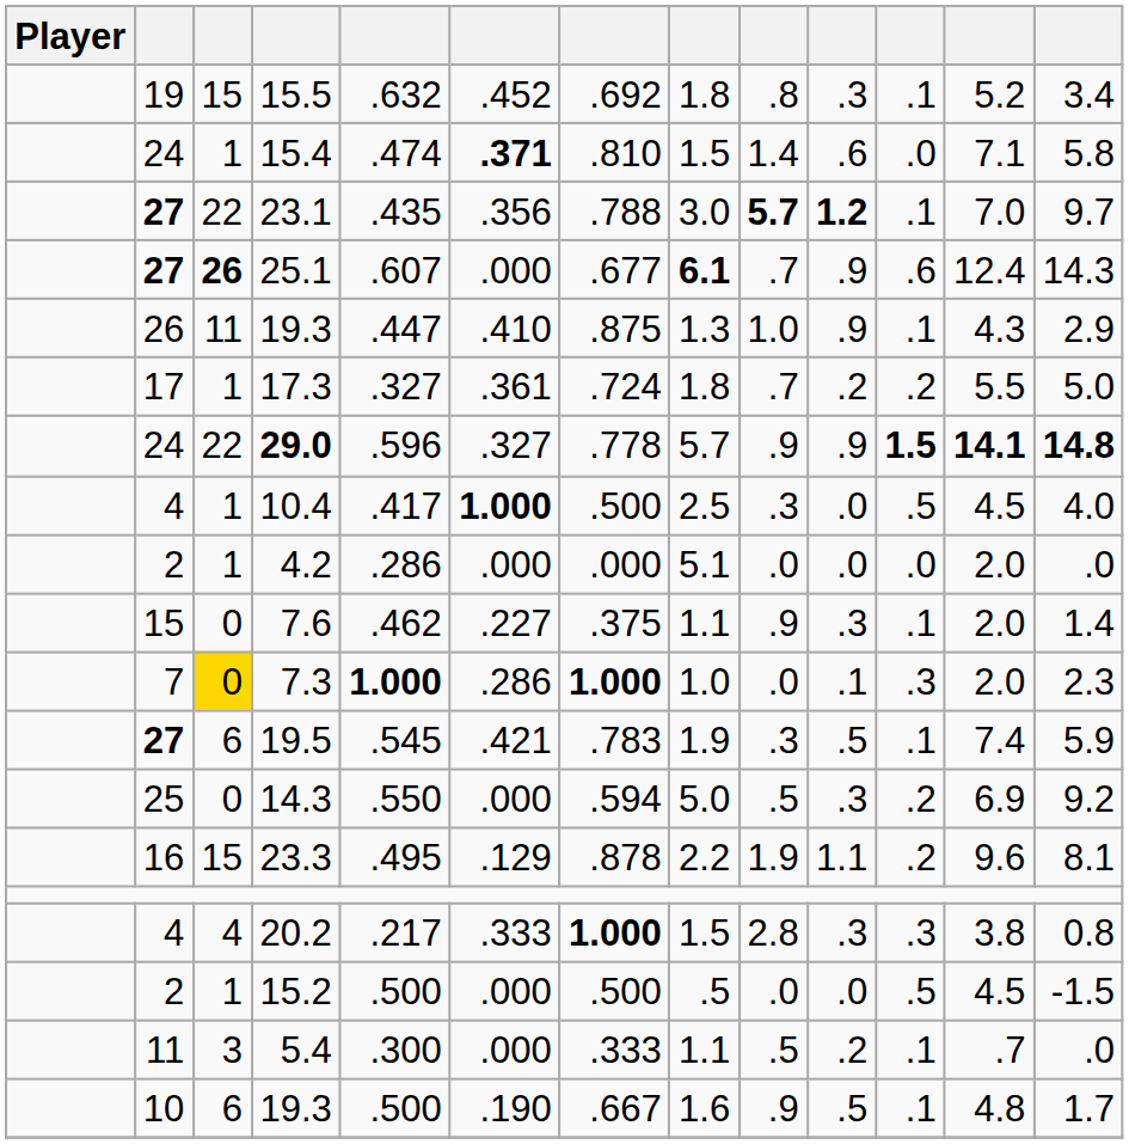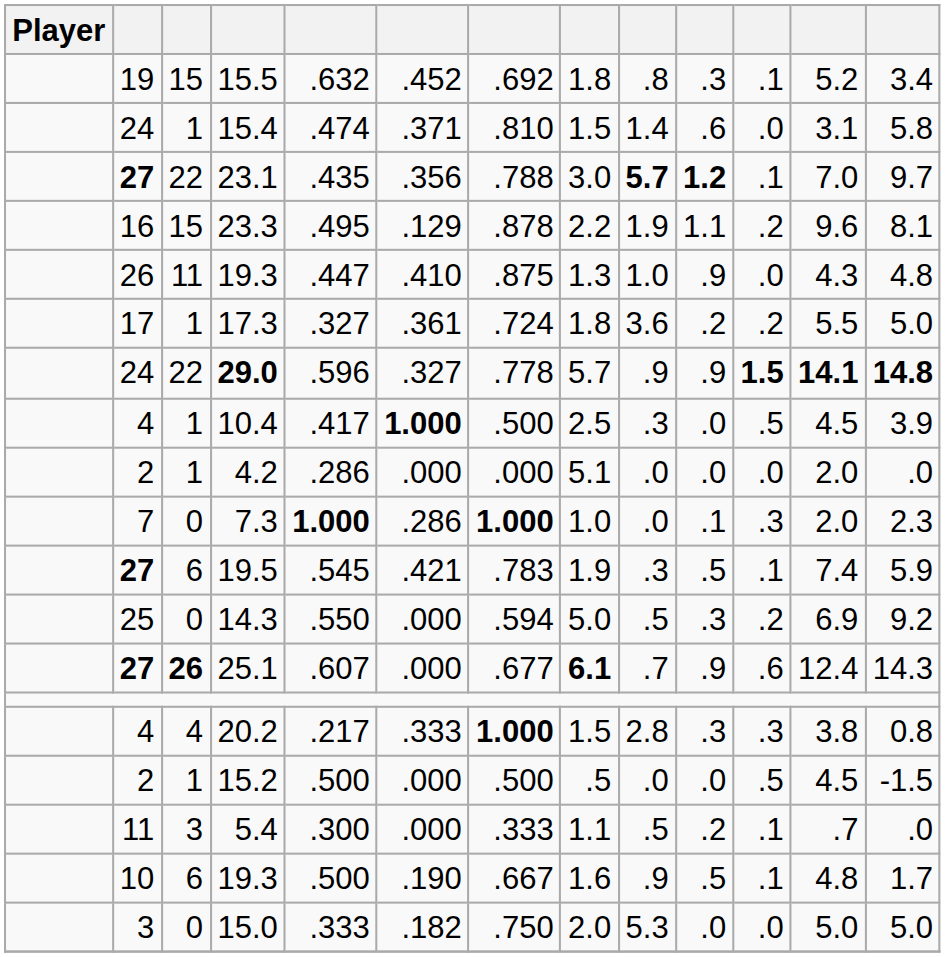15.4 | column 6: bold -> normal
15.4 | column 12: 7.1 -> 3.1
rows swapped: 23.3 <-> 25.1
26 / 19.3 | column 11: .1 -> .0
26 / 19.3 | column 13: 2.9 -> 4.8
17.3 | column 9: .7 -> 3.6
10.4 | column 13: 4.0 -> 3.9
- row: 15 | 0 | 7.6 | .462 | .227 | .375 | 1.1 | .9 | .3 | .1 | 2.0 | 1.4
7.3 | column 3: gold background -> no background
+ row: 3 | 0 | 15.0 | .333 | .182 | .750 | 2.0 | 5.3 | .0 | .0 | 5.0 | 5.0
